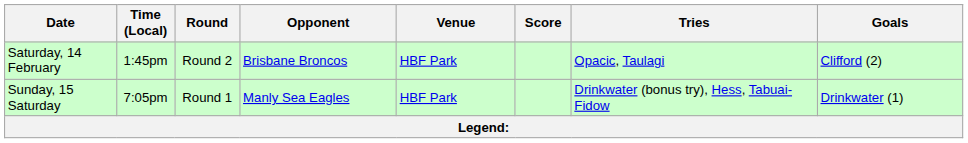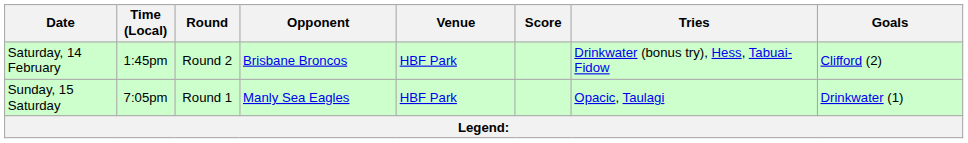Saturday, 14 February | Tries: Opacic, Taulagi -> Drinkwater (bonus try), Hess, Tabuai-Fidow
Sunday, 15 Saturday | Tries: Drinkwater (bonus try), Hess, Tabuai-Fidow -> Opacic, Taulagi
